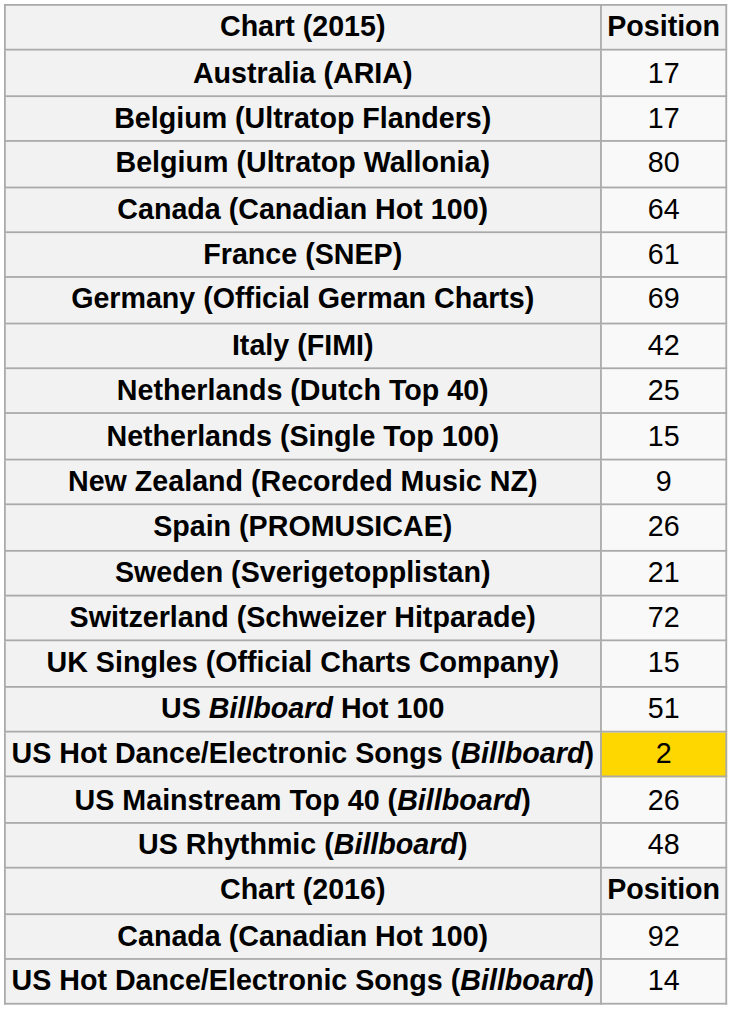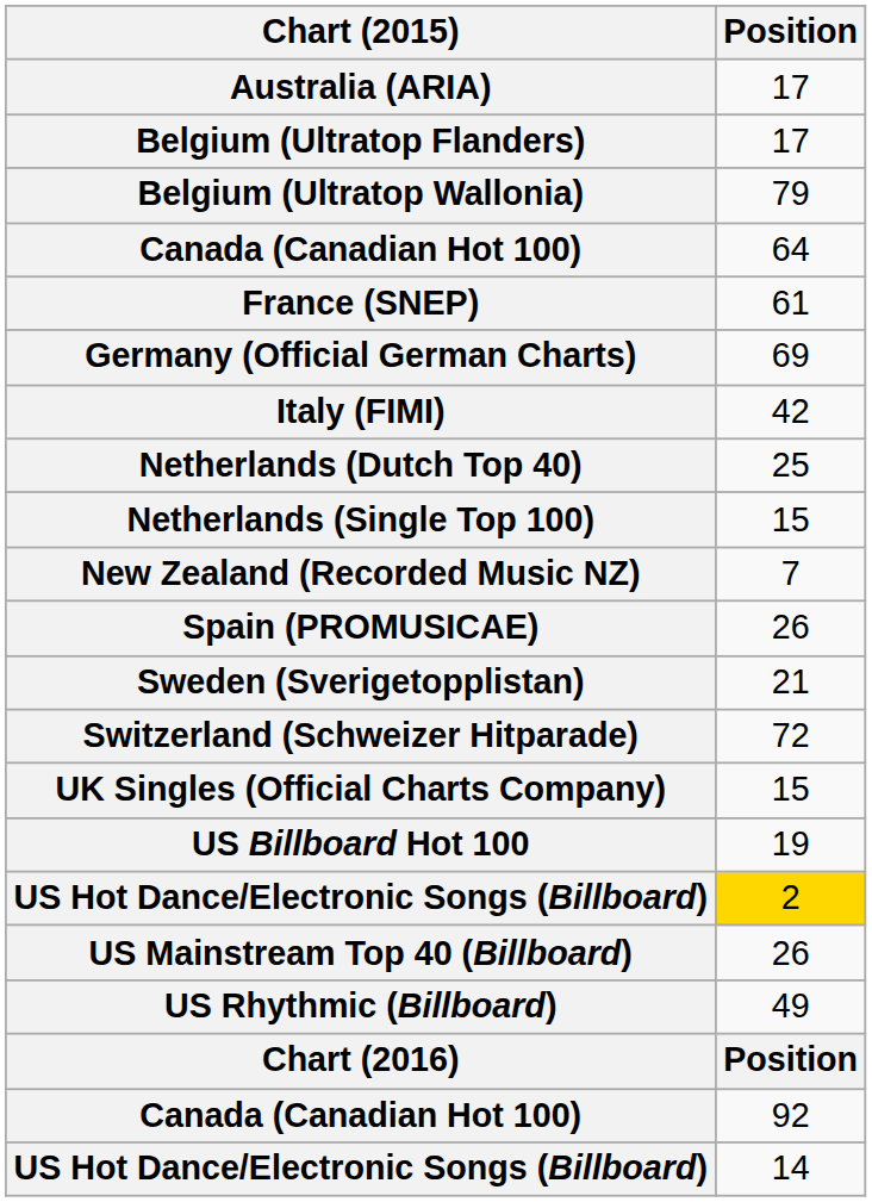row 4 | Position: 80 -> 79
row 11 | Position: 9 -> 7
row 16 | Position: 51 -> 19
row 19 | Position: 48 -> 49
